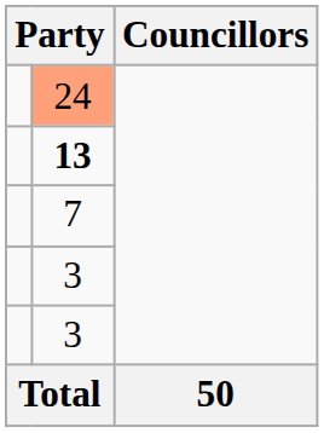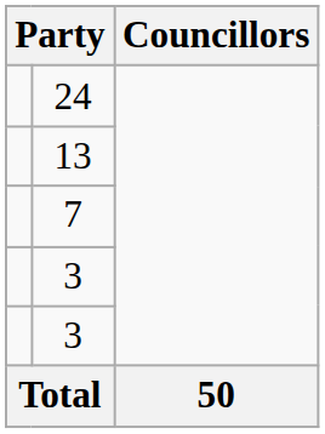24 | column 2: lightsalmon background -> no background
13 | column 2: bold -> normal
